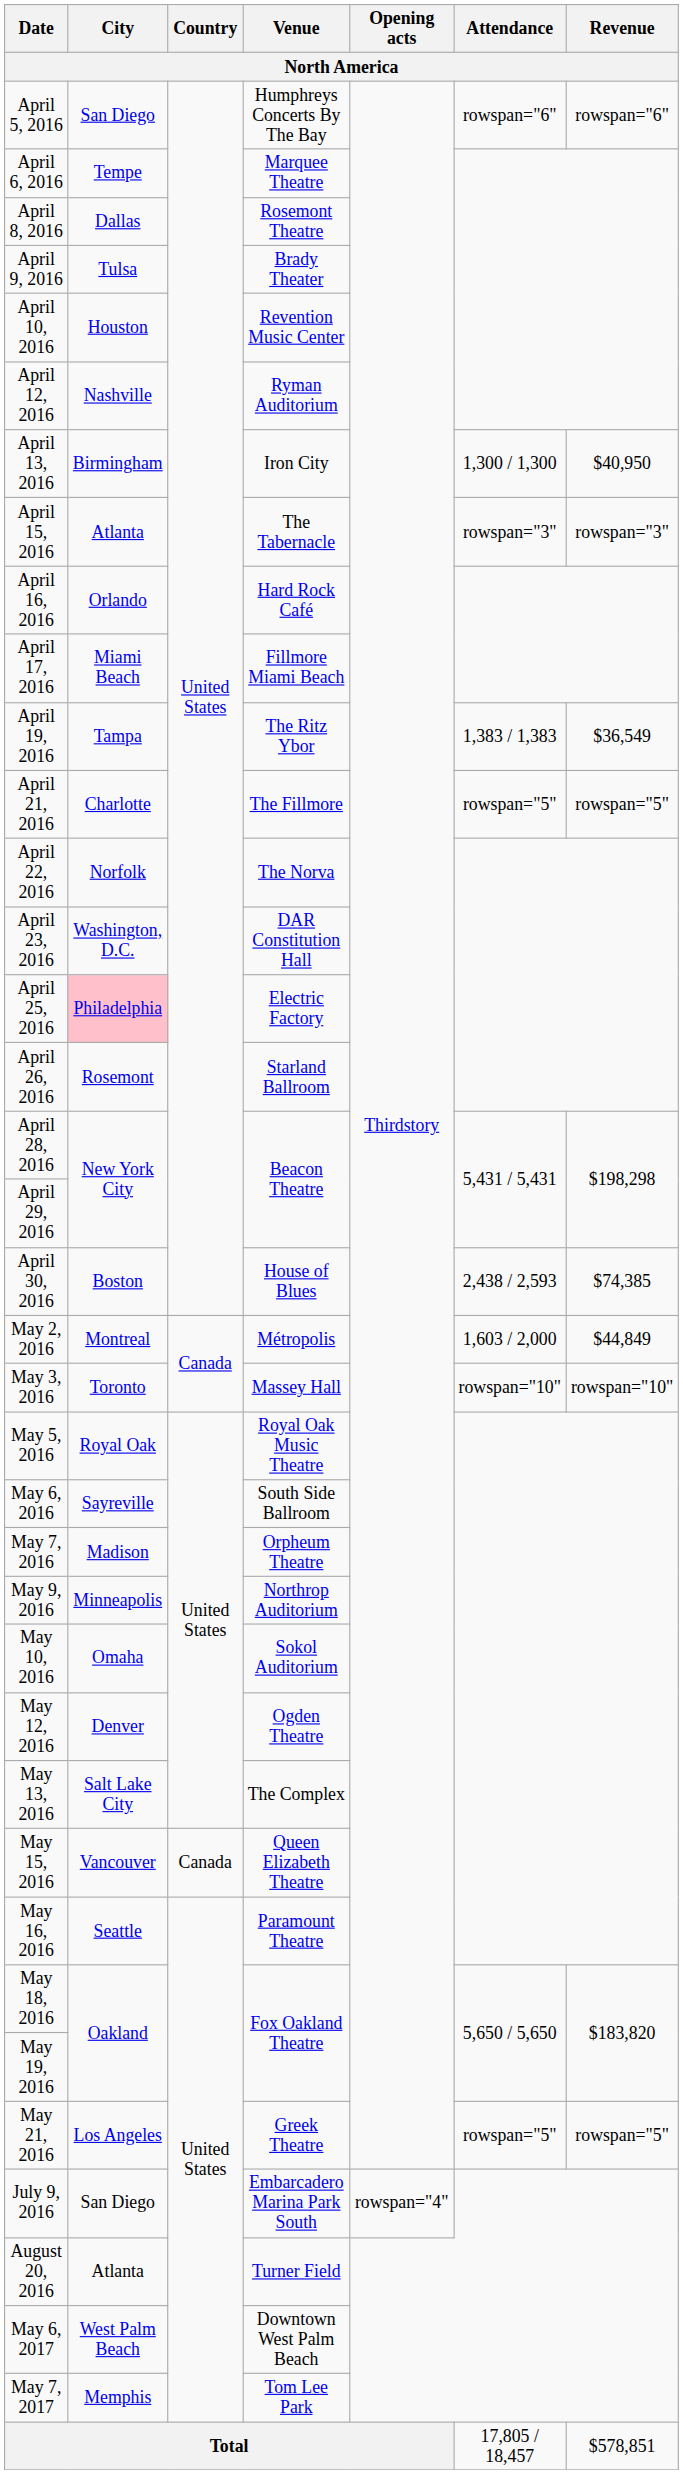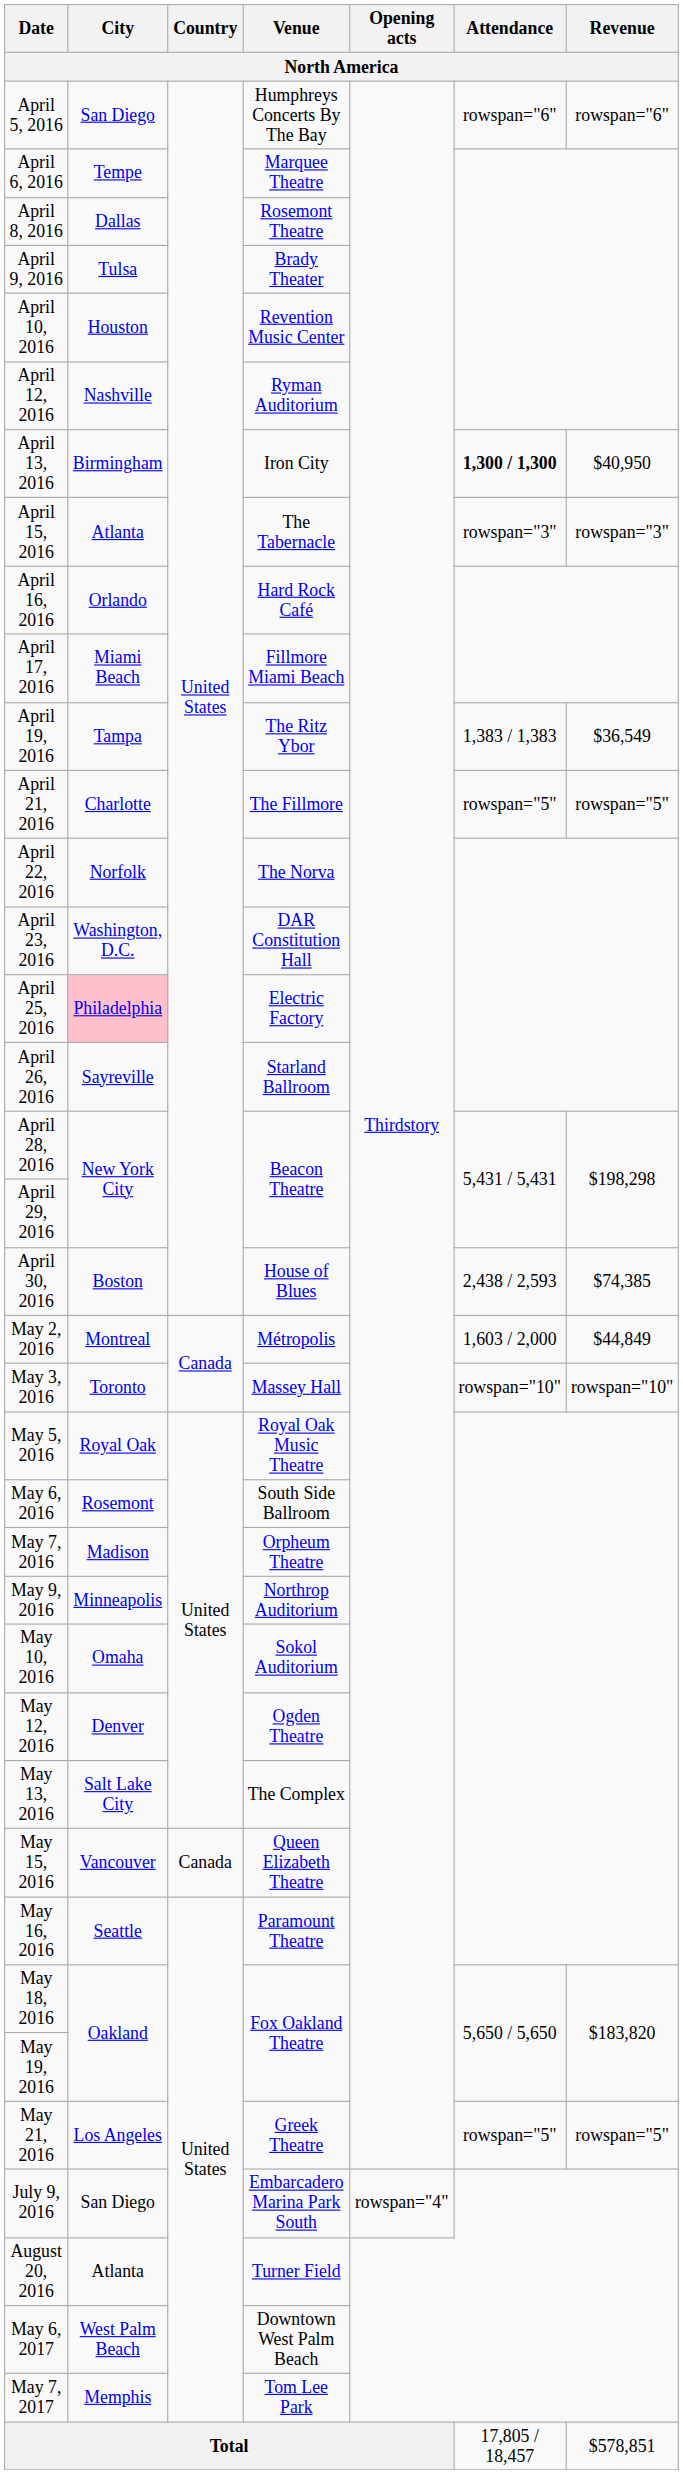April 13, 2016 | Attendance: normal -> bold
April 26, 2016 | City: Rosemont -> Sayreville
May 6, 2016 | City: Sayreville -> Rosemont
